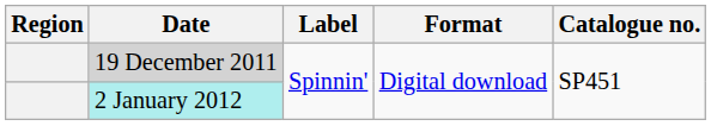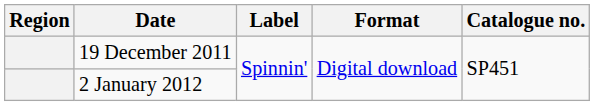19 December 2011 | Date: lightgrey background -> no background
2 January 2012 | Date: paleturquoise background -> no background
